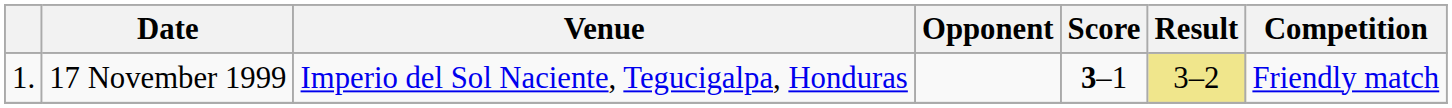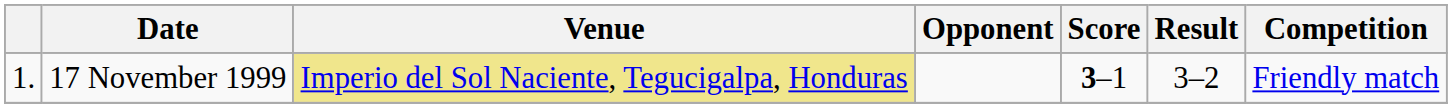17 November 1999 | Venue: no background -> khaki background
17 November 1999 | Result: khaki background -> no background
